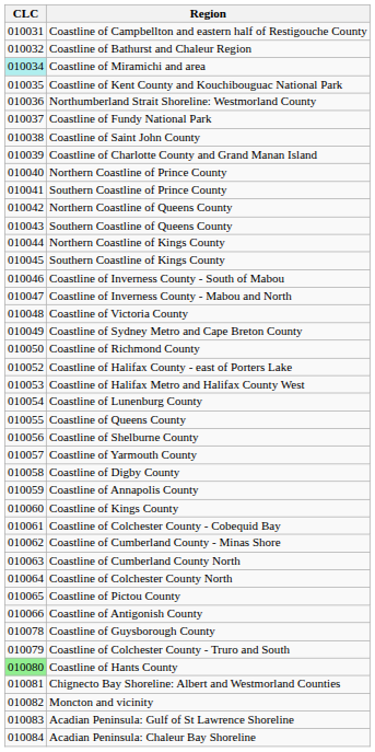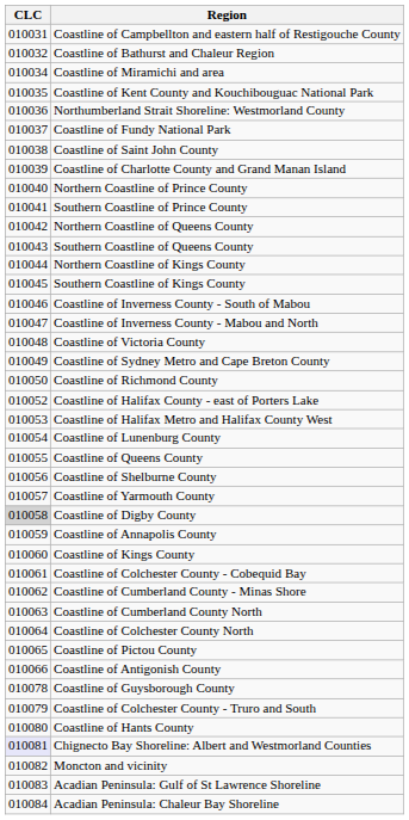Coastline of Miramichi and area | CLC: paleturquoise background -> no background
Coastline of Digby County | CLC: no background -> lightgrey background
Coastline of Hants County | CLC: lightgreen background -> no background
Chignecto Bay Shoreline: Albert and Westmorland Counties | CLC: no background -> lavender background
